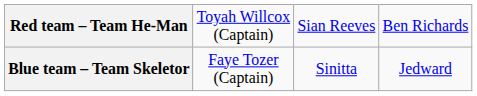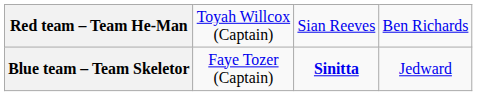Blue team – Team Skeletor | column 3: normal -> bold
